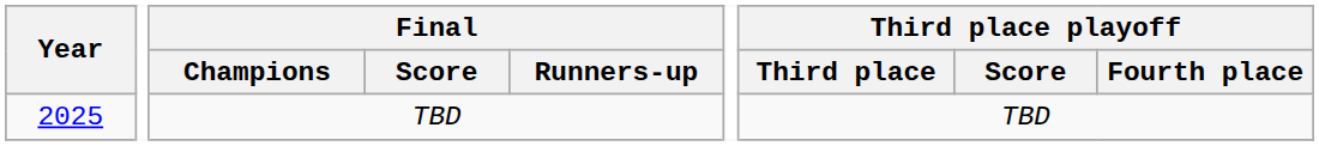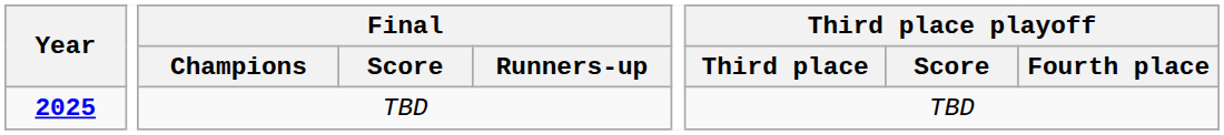row 3 | Year: normal -> bold
